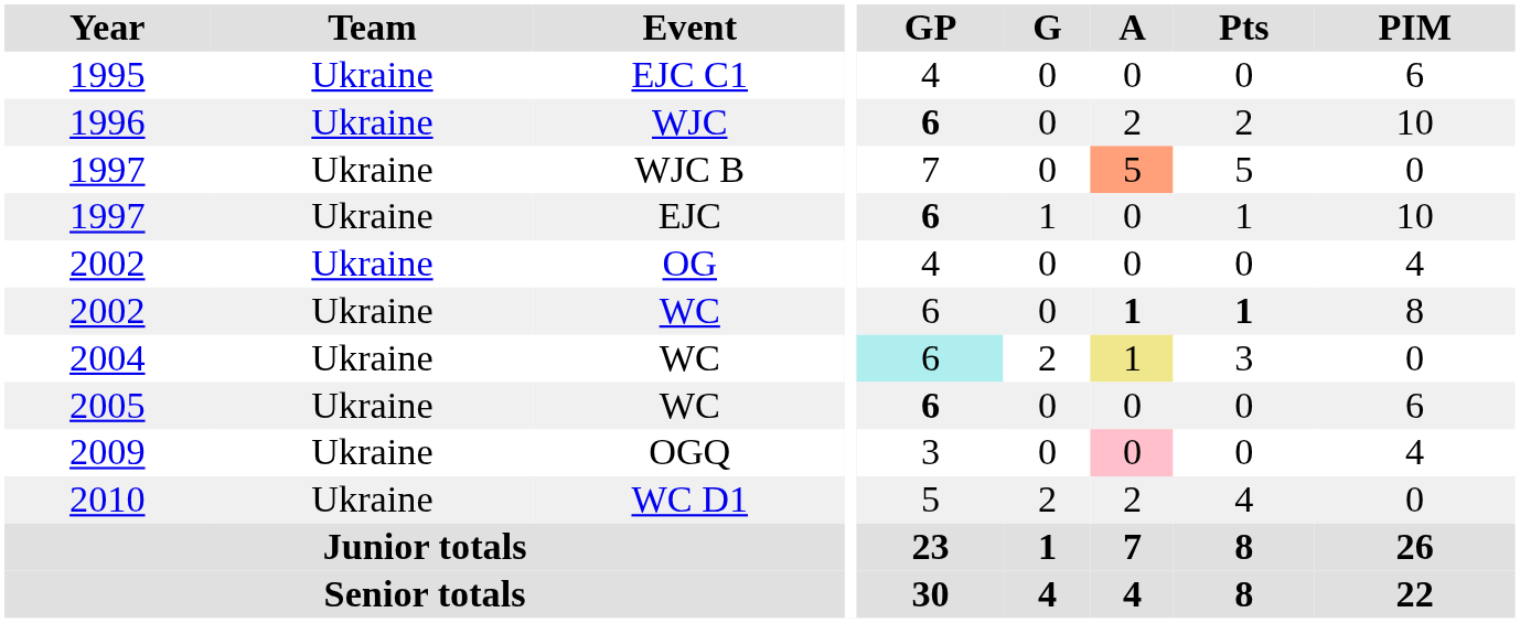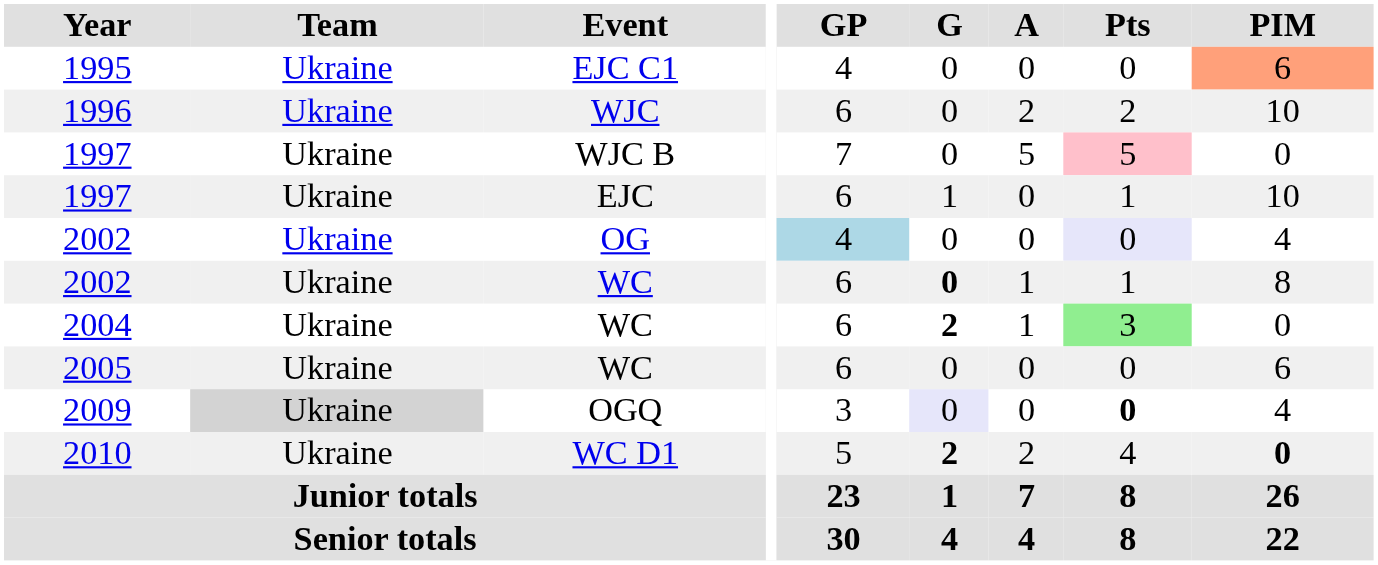1995 | PIM: no background -> lightsalmon background
1996 | GP: bold -> normal
1997 / WJC B | A: lightsalmon background -> no background
1997 / WJC B | Pts: no background -> pink background
1997 / EJC | GP: bold -> normal
2002 / OG | GP: no background -> lightblue background
2002 / OG | Pts: no background -> lavender background
2002 / WC | G: normal -> bold
2002 / WC | A: bold -> normal
2002 / WC | Pts: bold -> normal
2004 | GP: paleturquoise background -> no background
2004 | G: normal -> bold
2004 | A: khaki background -> no background
2004 | Pts: no background -> lightgreen background
2005 | GP: bold -> normal
2009 | Team: no background -> lightgrey background
2009 | G: no background -> lavender background
2009 | A: pink background -> no background
2009 | Pts: normal -> bold
2010 | G: normal -> bold
2010 | PIM: normal -> bold
